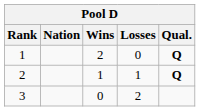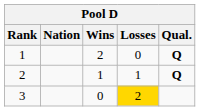3 | Losses: no background -> gold background
